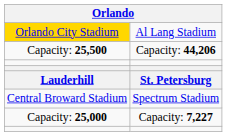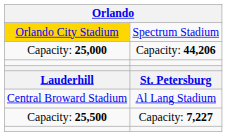row 2 | column 2: Al Lang Stadium -> Spectrum Stadium
row 3 | column 1: Capacity: 25,500 -> Capacity: 25,000
row 7 | column 2: Spectrum Stadium -> Al Lang Stadium
row 8 | column 1: Capacity: 25,000 -> Capacity: 25,500
